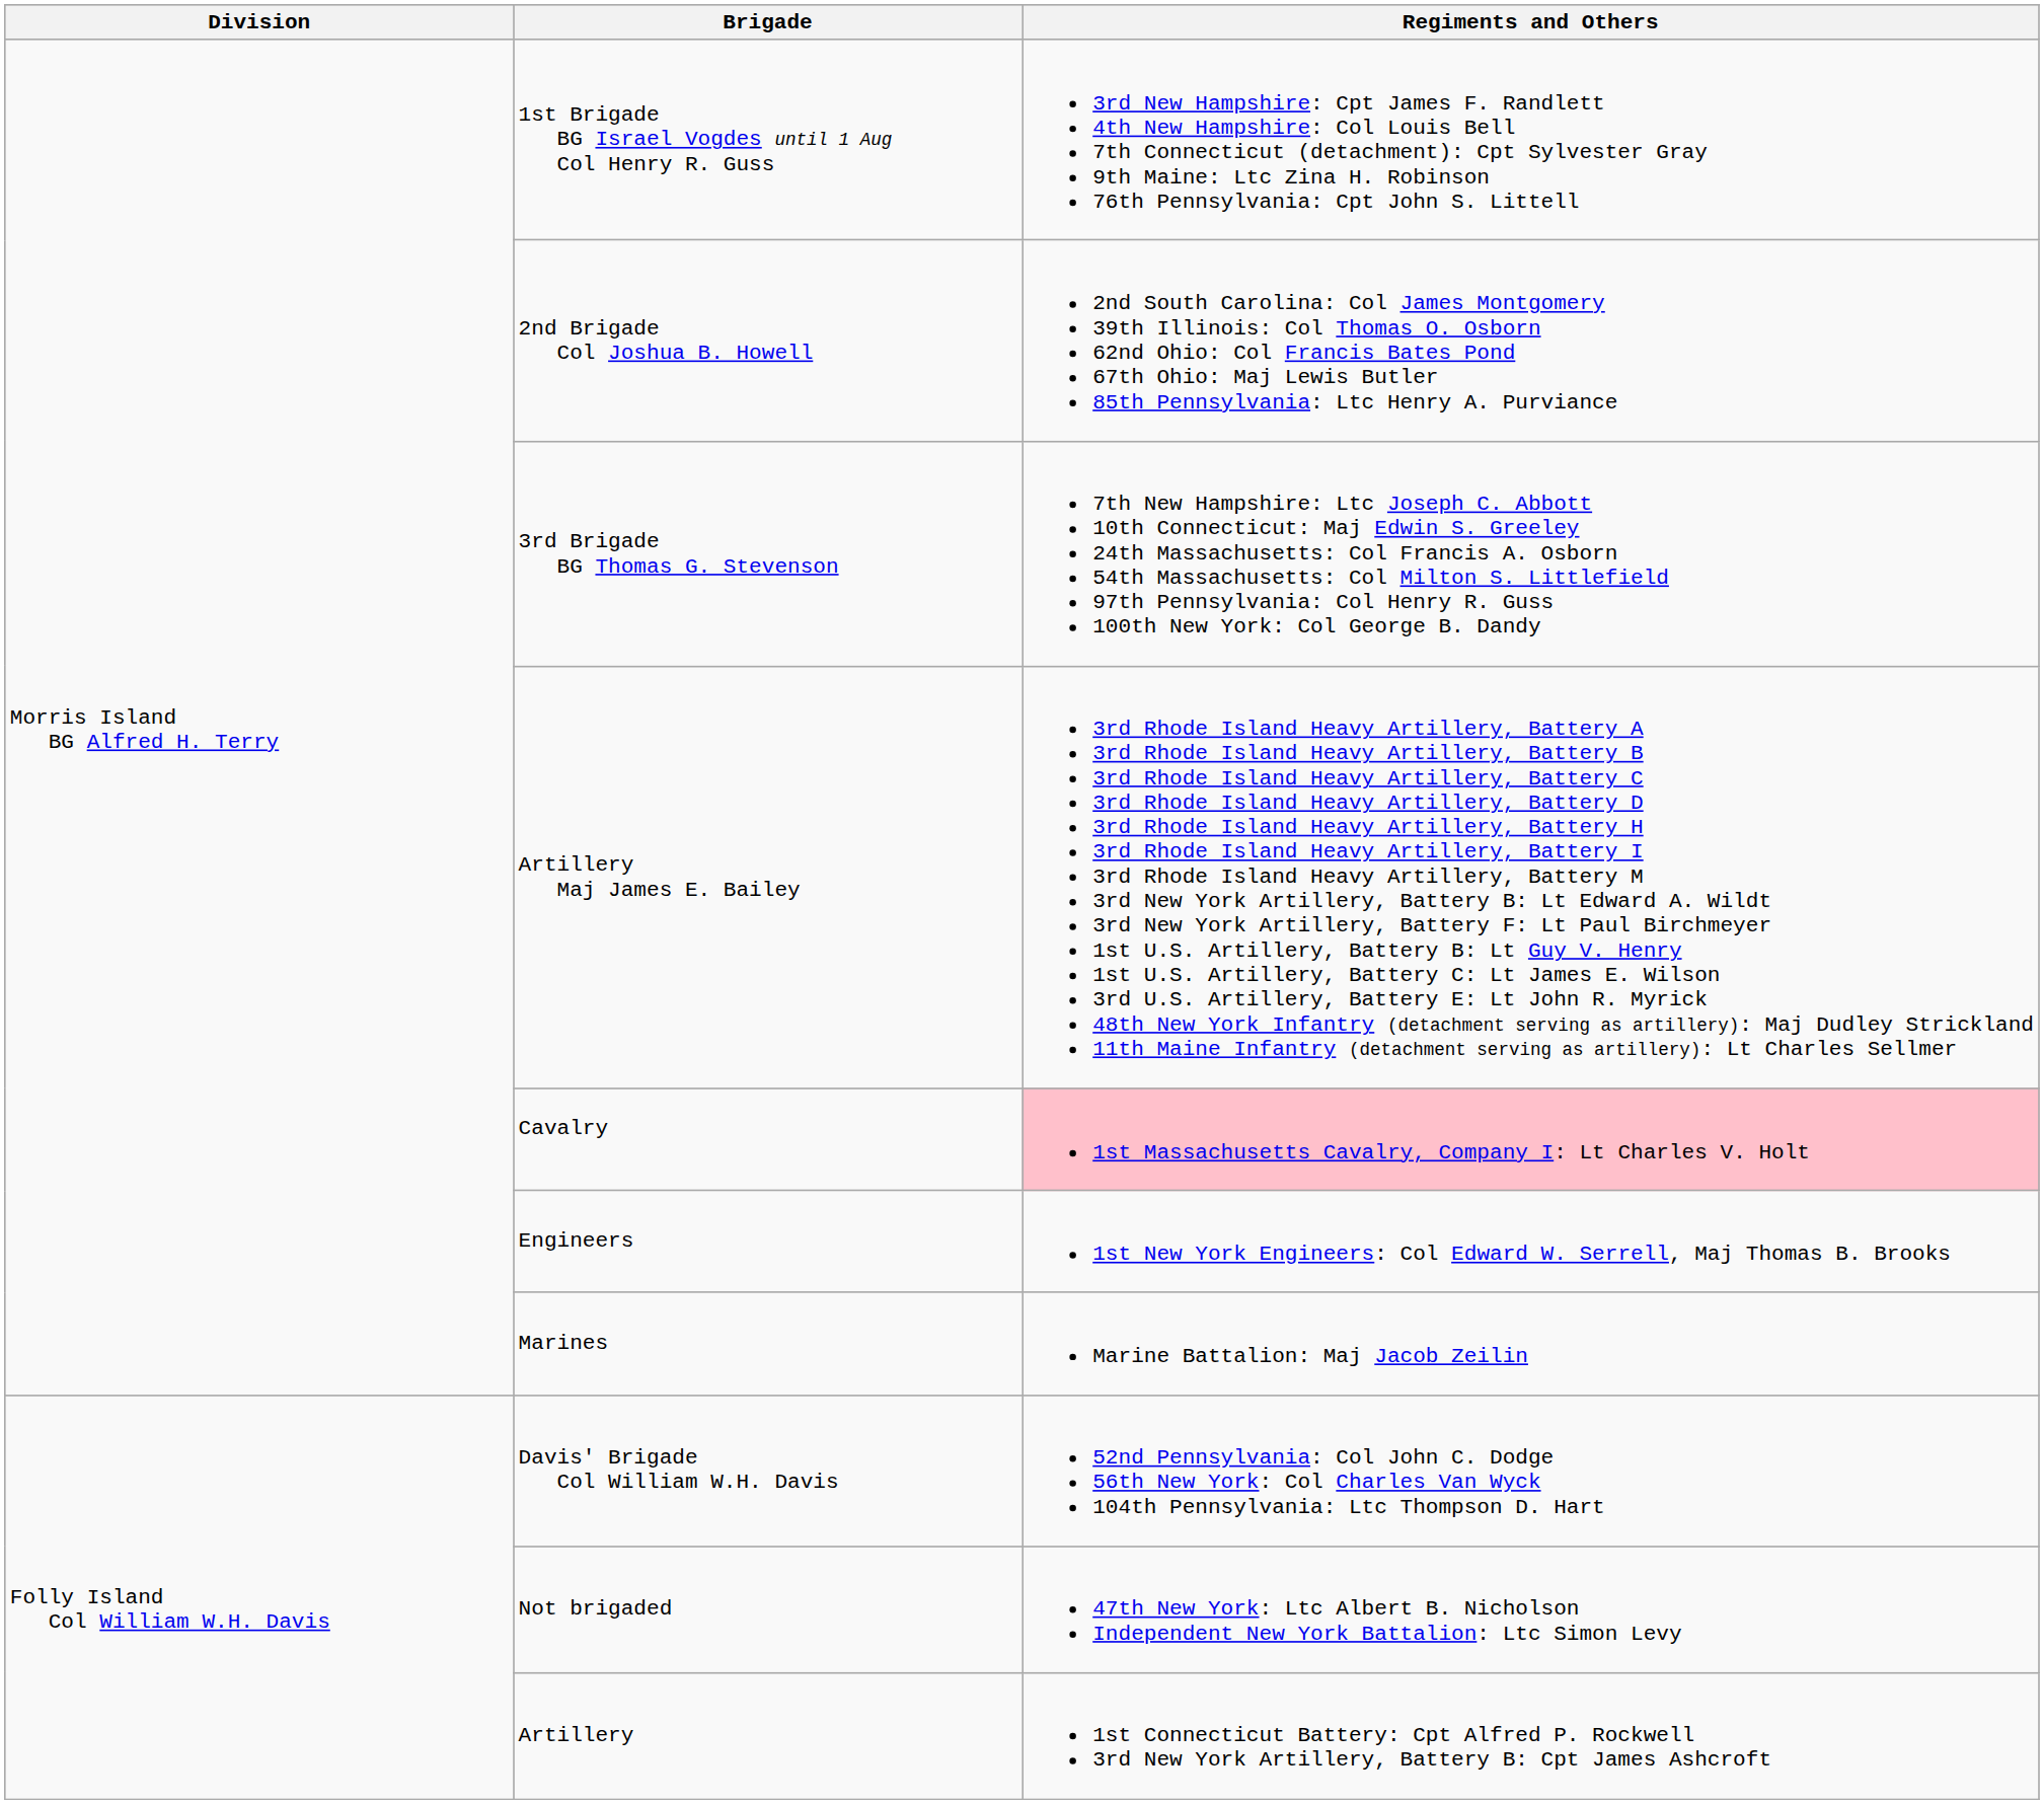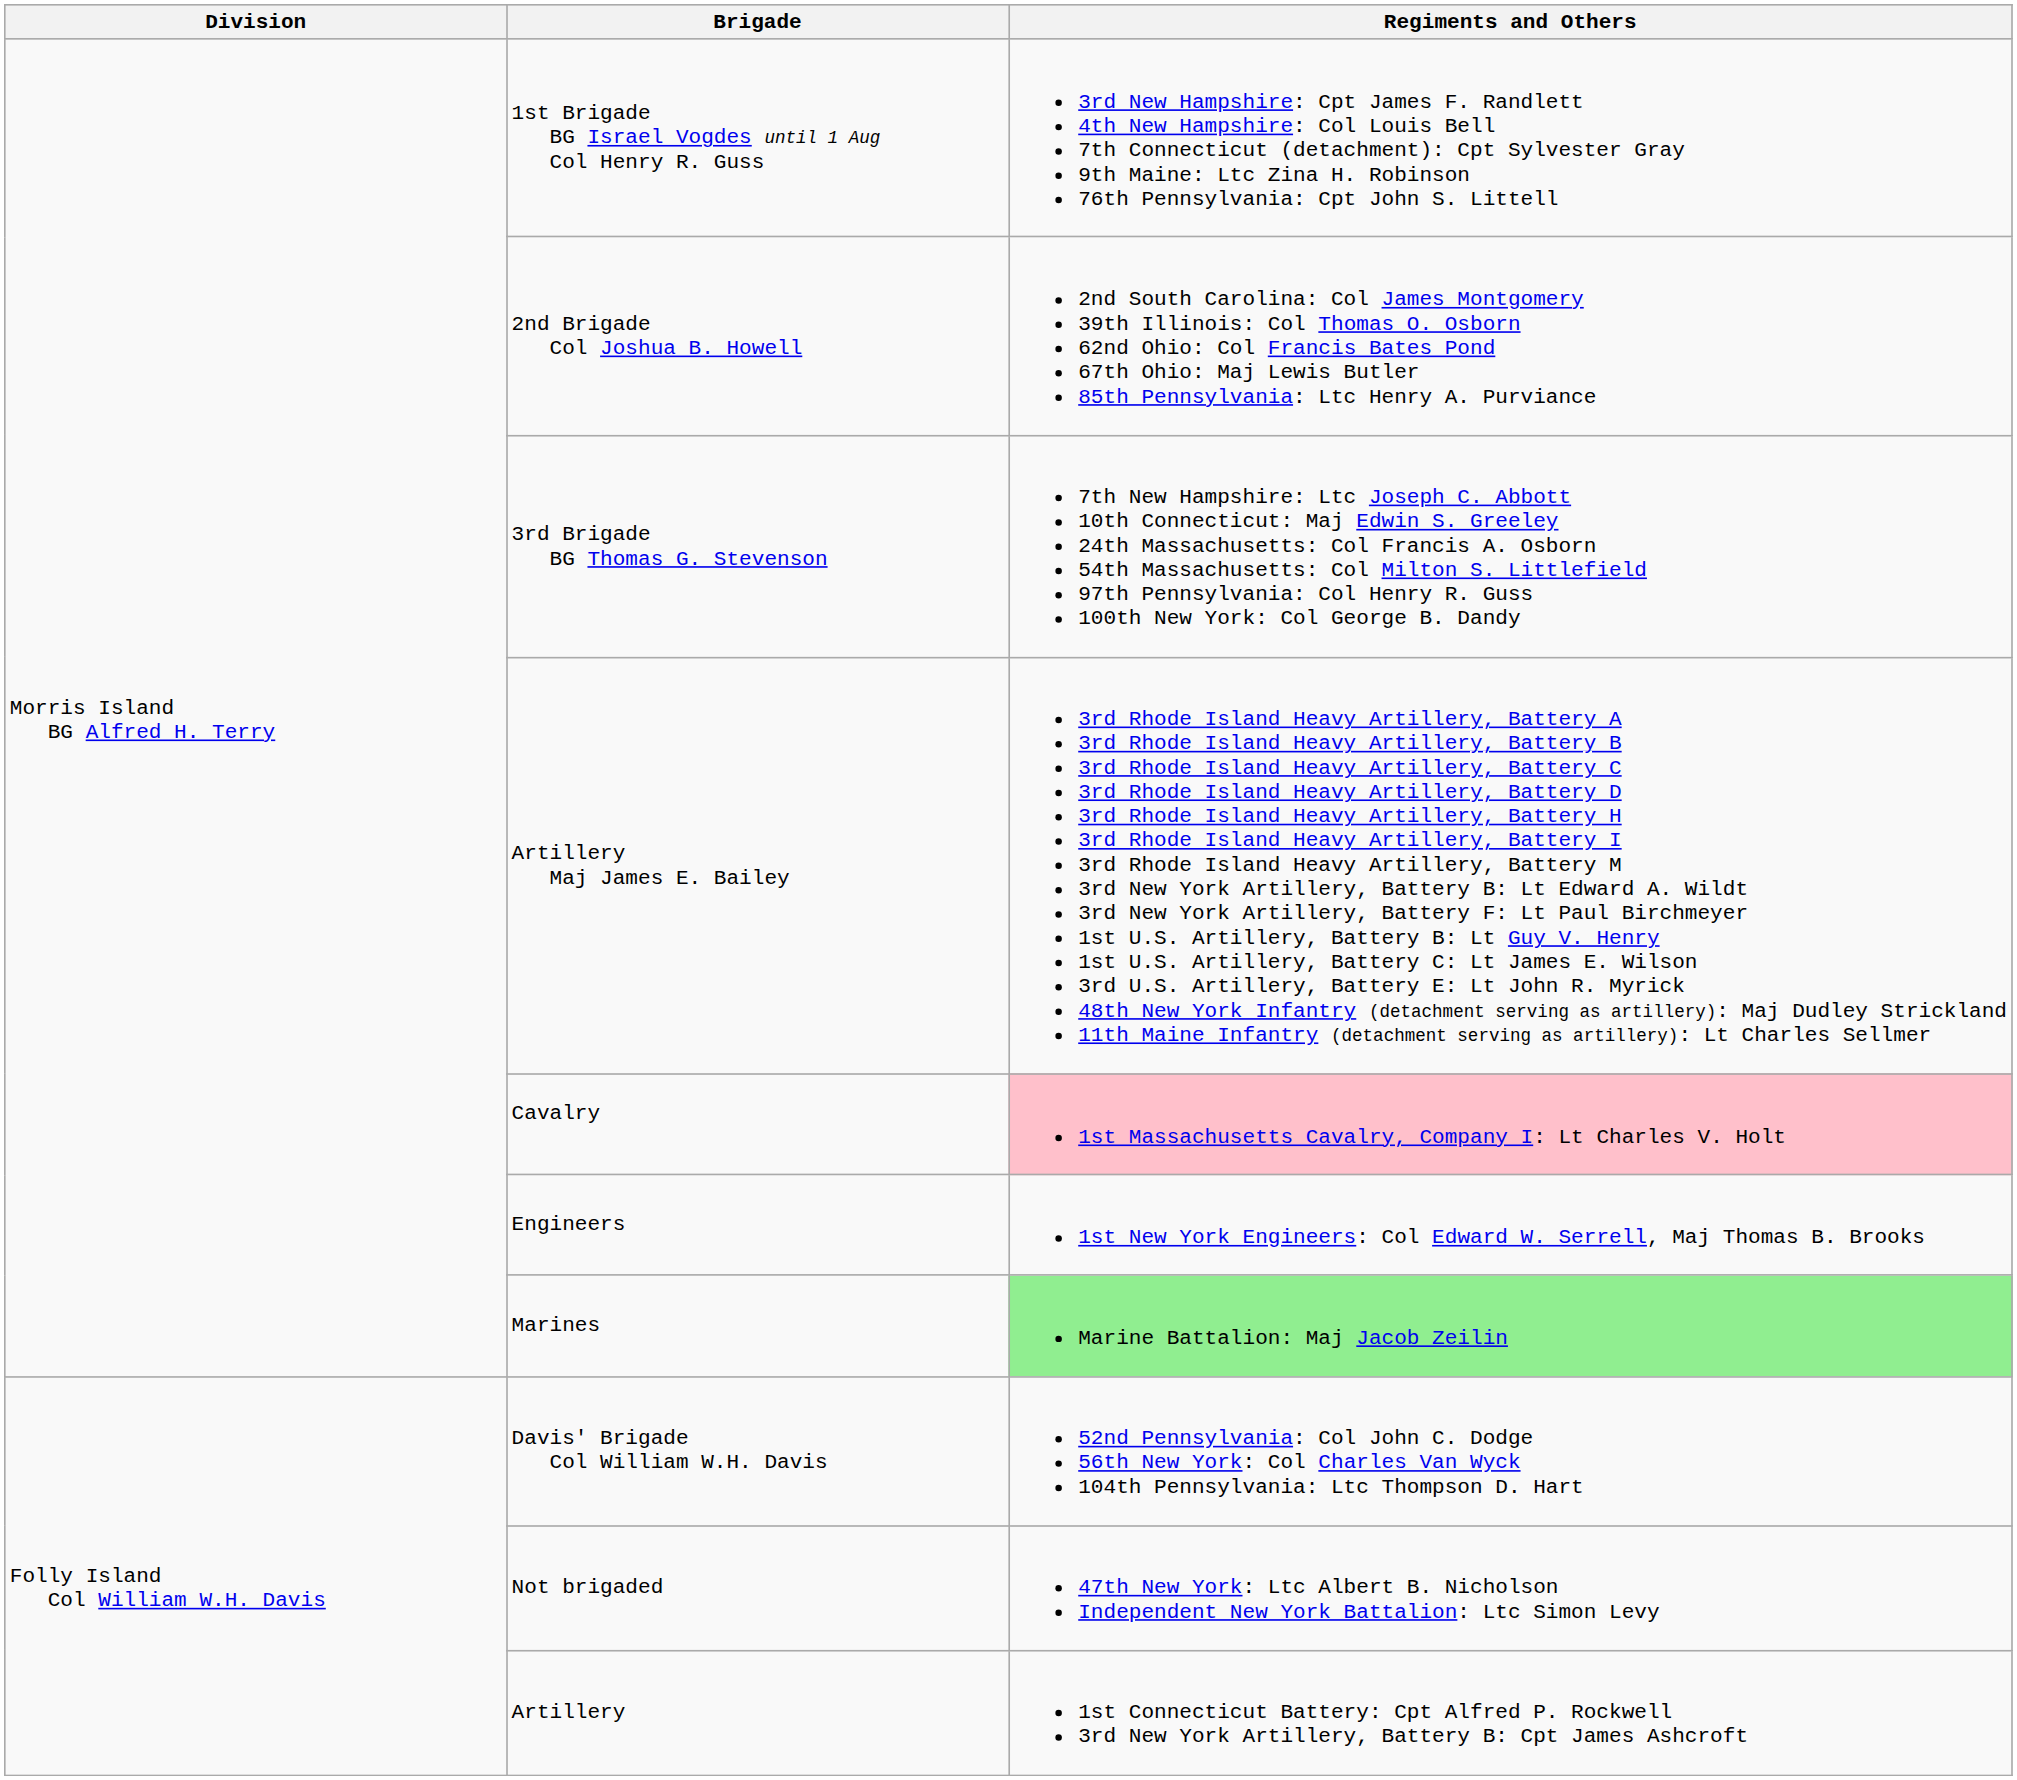Marines | Regiments and Others: no background -> lightgreen background
